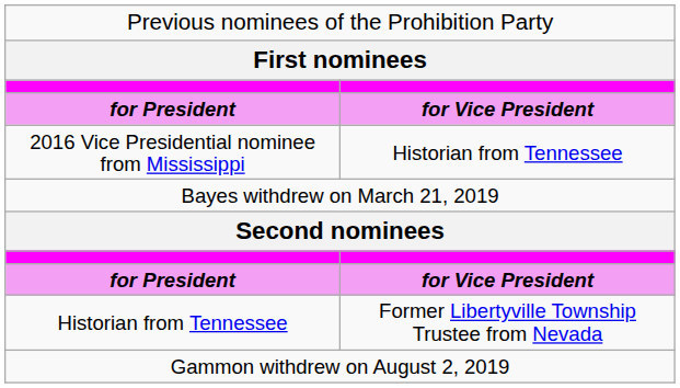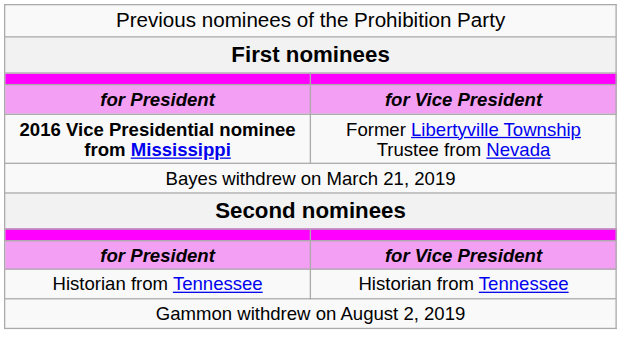row 5 | column 1: normal -> bold
row 5 | column 2: Historian from Tennessee -> Former Libertyville Township Trustee from Nevada
row 10 | column 2: Former Libertyville Township Trustee from Nevada -> Historian from Tennessee
